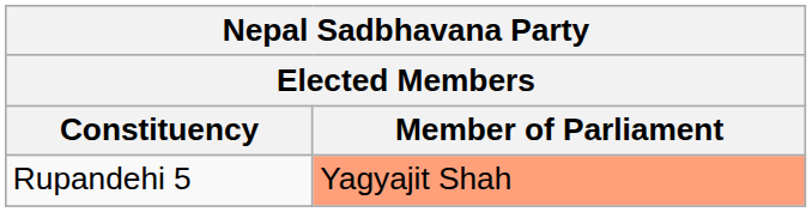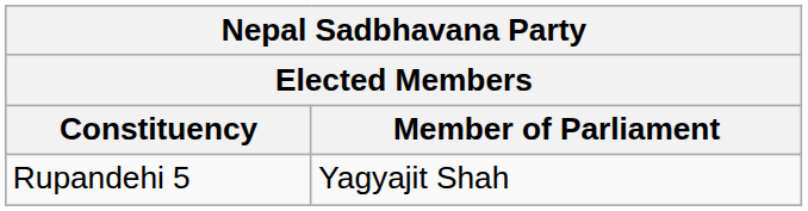Rupandehi 5 | Member of Parliament: lightsalmon background -> no background
